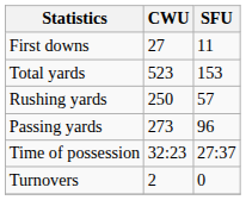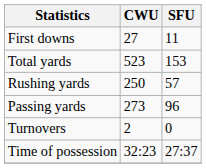rows swapped: Turnovers <-> Time of possession
